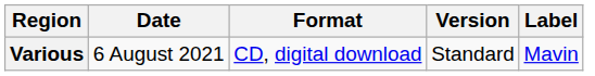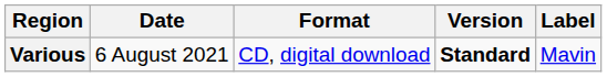Various | Version: normal -> bold
